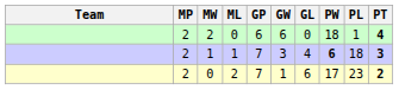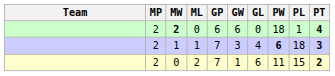row 2 | MW: normal -> bold
row 4 | PW: 17 -> 11
row 4 | PL: 23 -> 15
